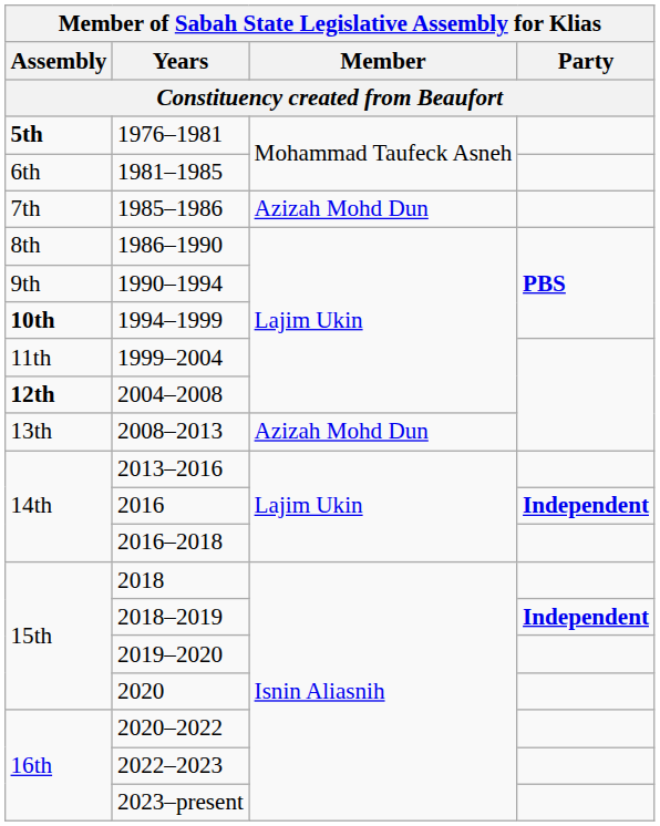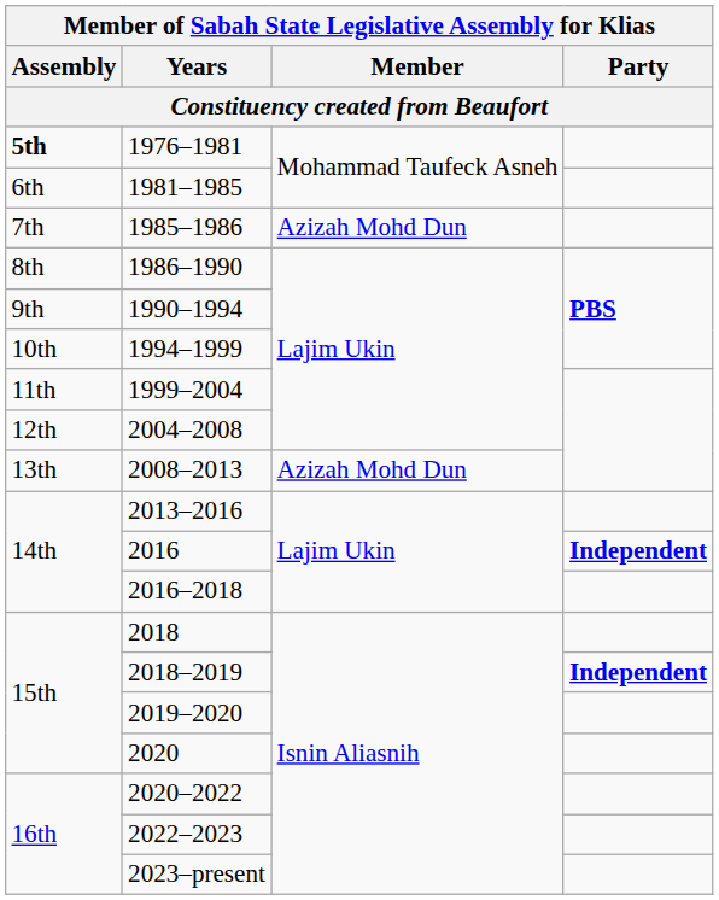1994–1999 | Assembly: bold -> normal
2004–2008 | Assembly: bold -> normal
